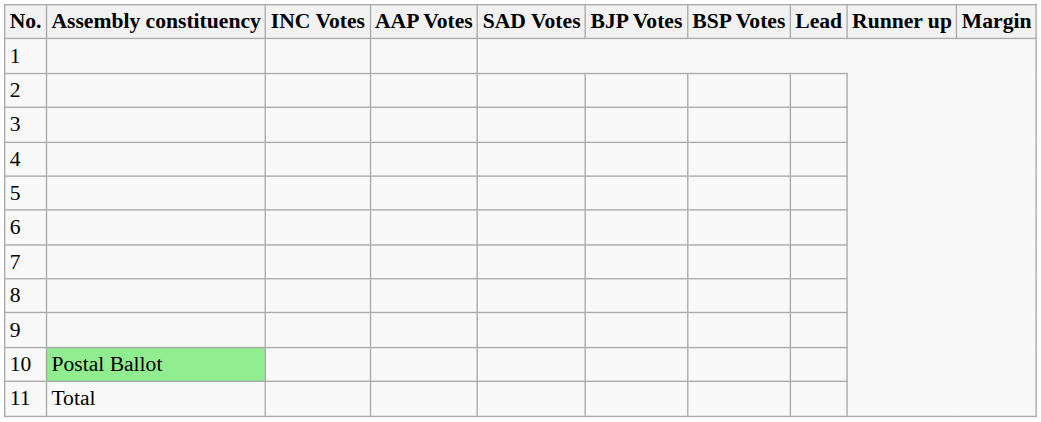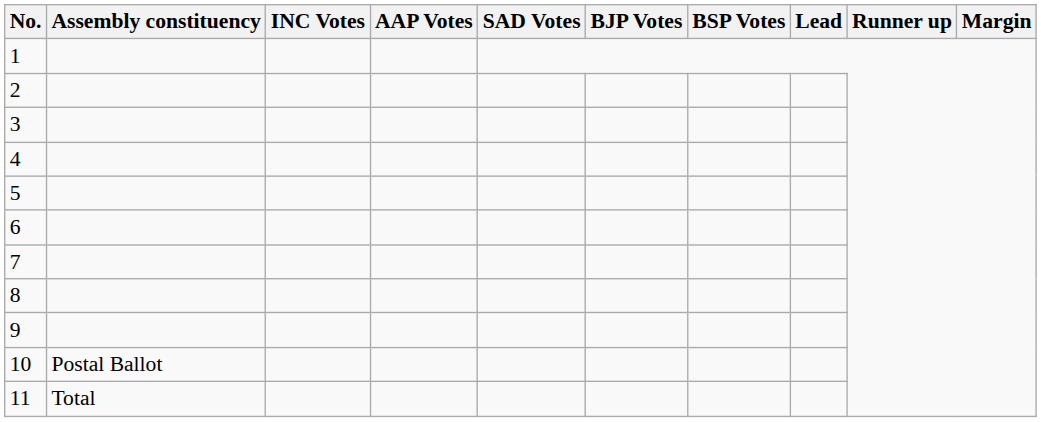10 | Assembly constituency: lightgreen background -> no background
